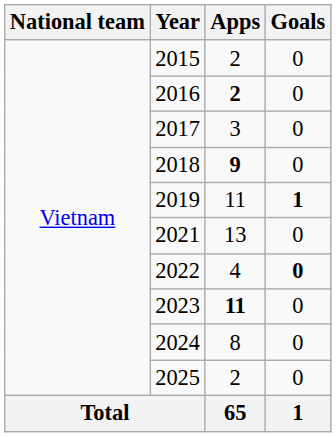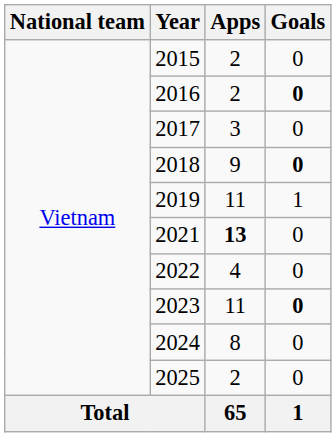2016 | Apps: bold -> normal
2016 | Goals: normal -> bold
2018 | Apps: bold -> normal
2018 | Goals: normal -> bold
2019 | Goals: bold -> normal
2021 | Apps: normal -> bold
2022 | Goals: bold -> normal
2023 | Apps: bold -> normal
2023 | Goals: normal -> bold
